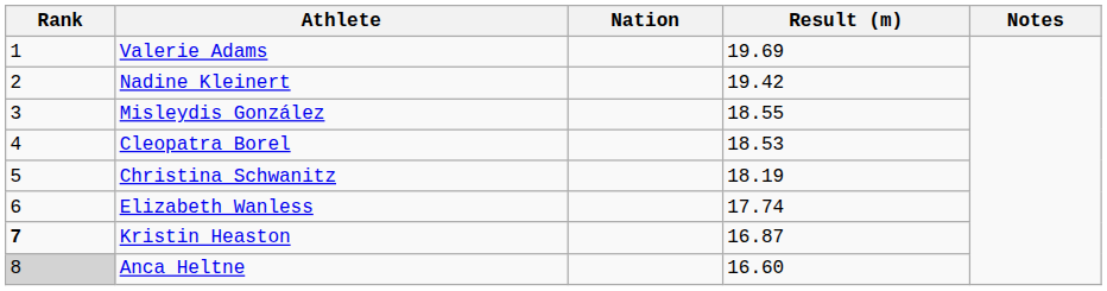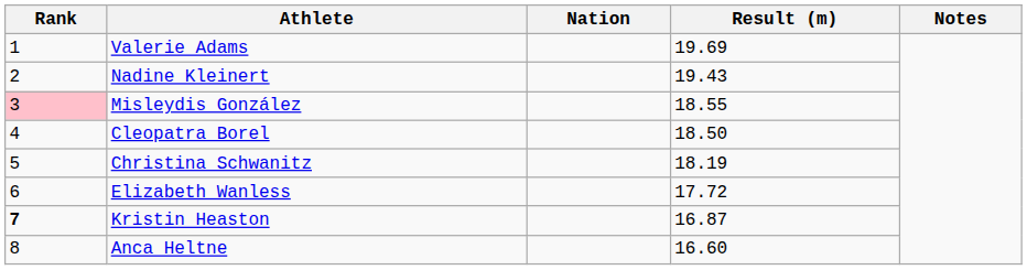Nadine Kleinert | Result (m): 19.42 -> 19.43
Misleydis González | Rank: no background -> pink background
Cleopatra Borel | Result (m): 18.53 -> 18.50
Elizabeth Wanless | Result (m): 17.74 -> 17.72
Anca Heltne | Rank: lightgrey background -> no background
